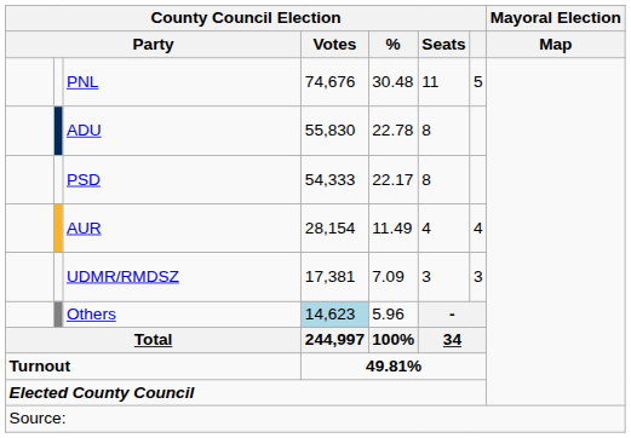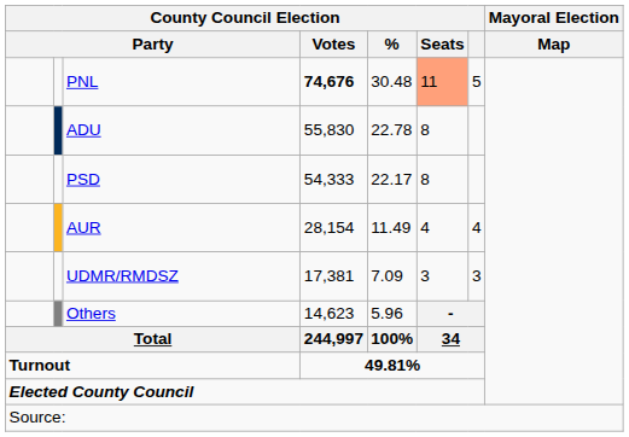PNL | County Council Election / Votes: normal -> bold
PNL | County Council Election / Seats: no background -> lightsalmon background
Others | County Council Election / Votes: lightblue background -> no background
